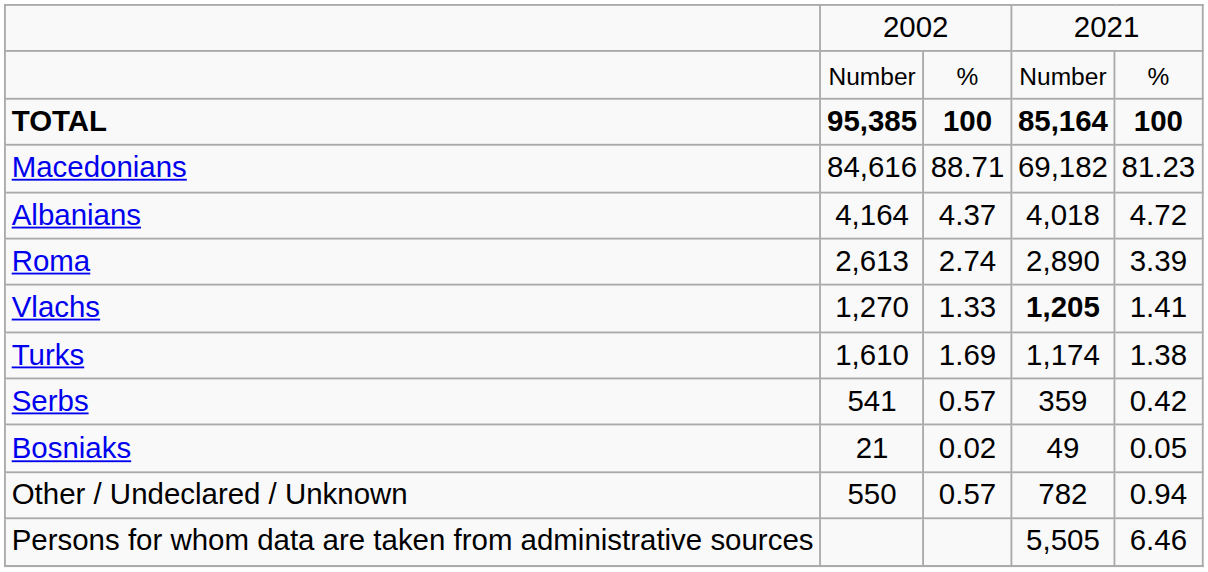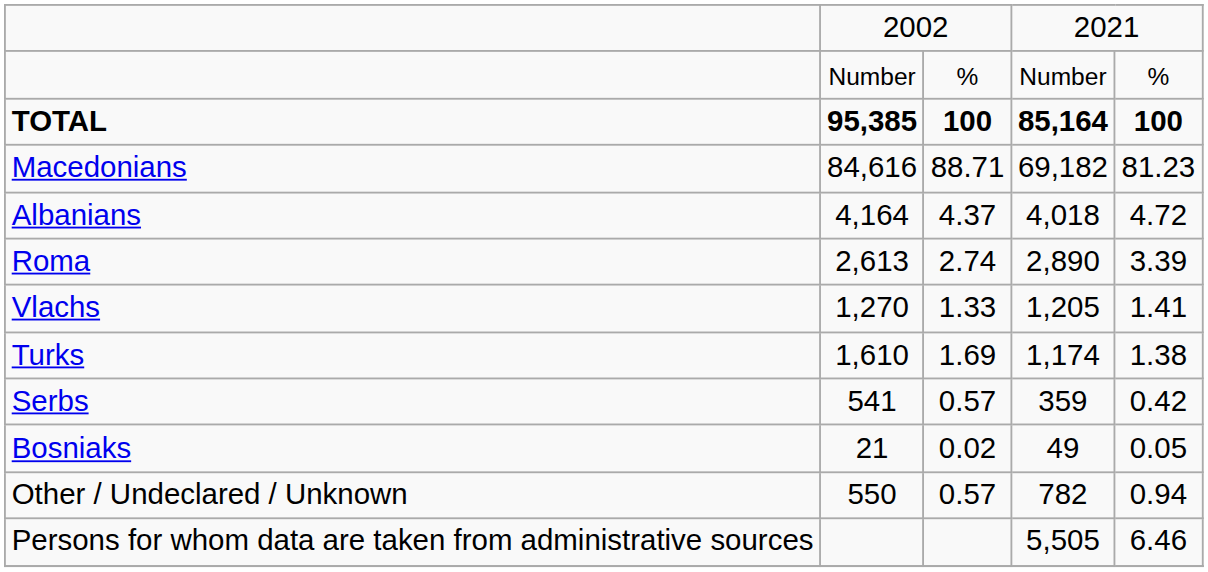Vlachs | column 4: bold -> normal
